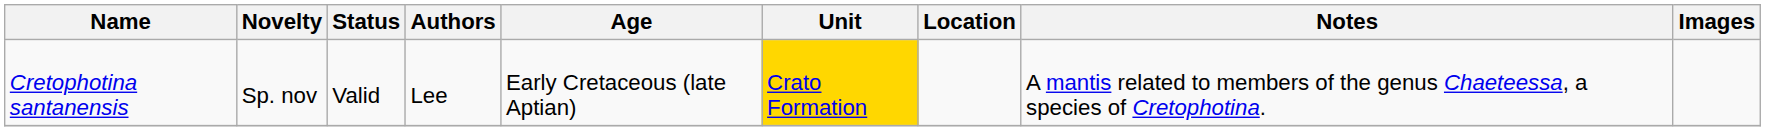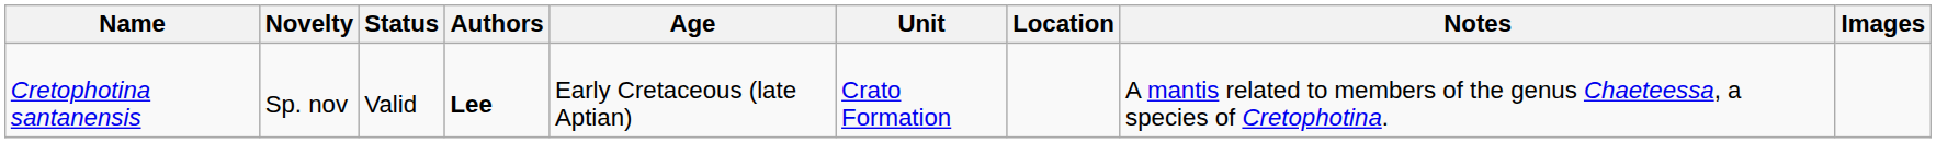Cretophotina santanensis | Authors: normal -> bold
Cretophotina santanensis | Unit: gold background -> no background
